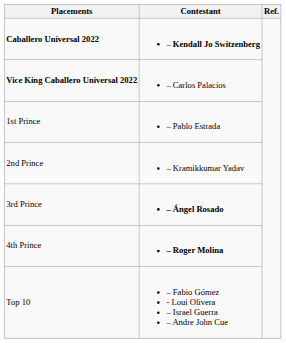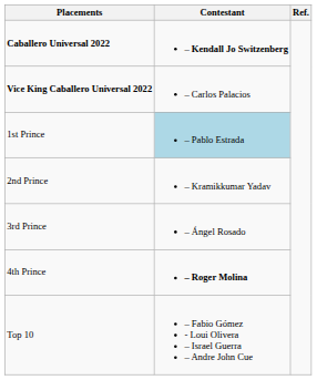1st Prince | Contestant: no background -> lightblue background
3rd Prince | Contestant: bold -> normal
